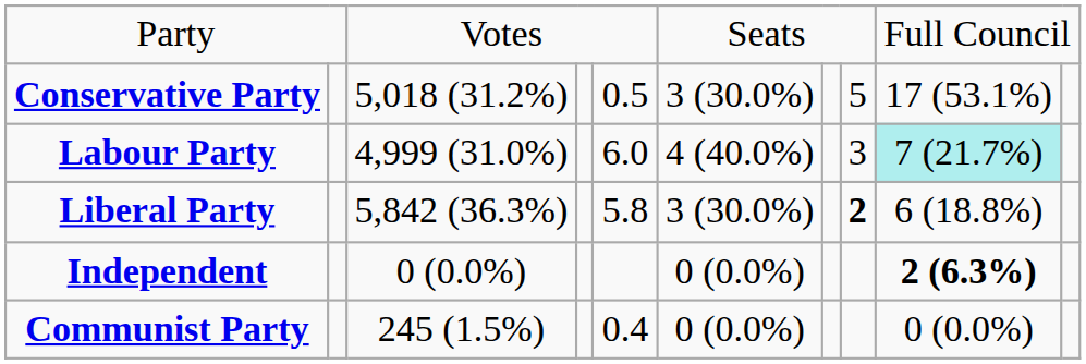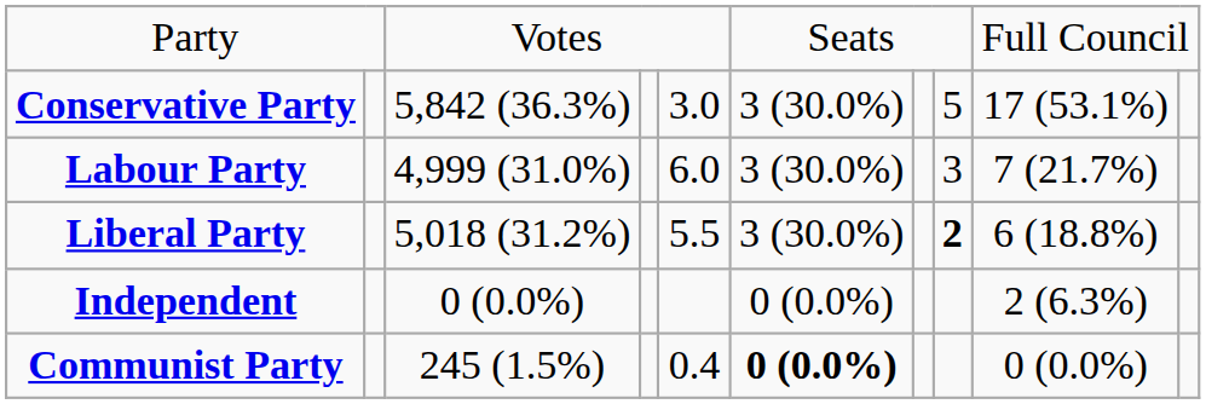Conservative Party | column 3: 5,018 (31.2%) -> 5,842 (36.3%)
Conservative Party | column 5: 0.5 -> 3.0
Labour Party | column 6: 4 (40.0%) -> 3 (30.0%)
Labour Party | column 9: paleturquoise background -> no background
Liberal Party | column 3: 5,842 (36.3%) -> 5,018 (31.2%)
Liberal Party | column 5: 5.8 -> 5.5
Independent | column 9: bold -> normal
Communist Party | column 6: normal -> bold
